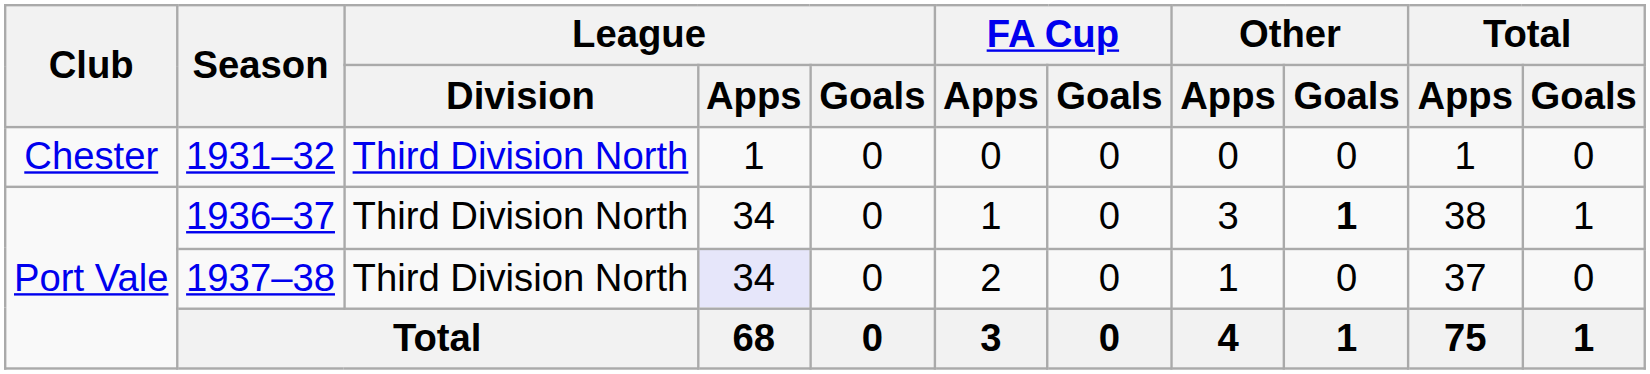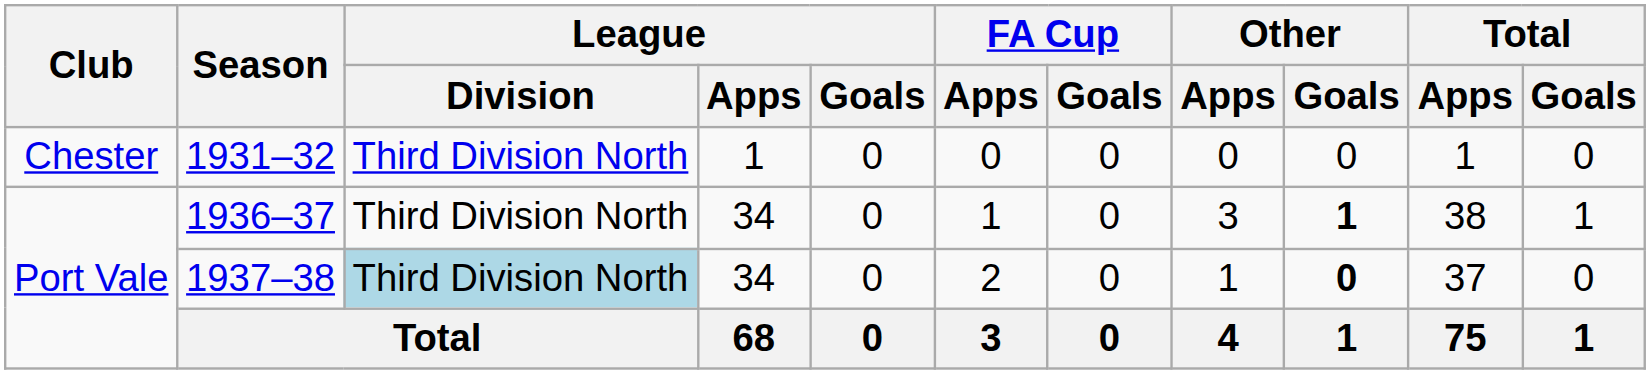1937–38 | League / Division: no background -> lightblue background
1937–38 | League / Apps: lavender background -> no background
1937–38 | Other / Goals: normal -> bold
